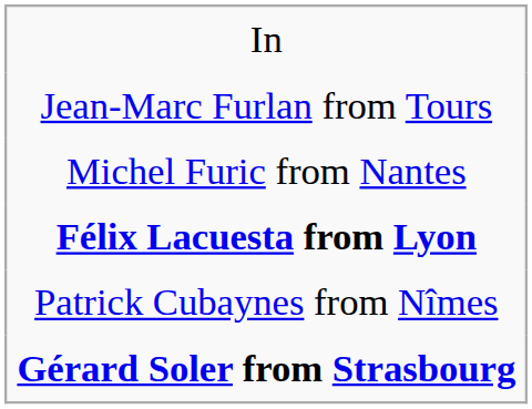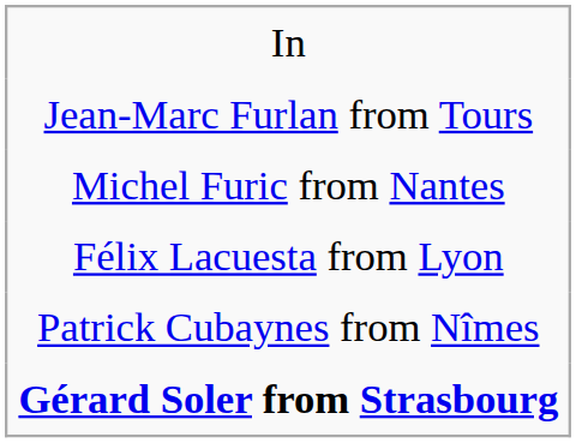row 4 | column 1: bold -> normal
